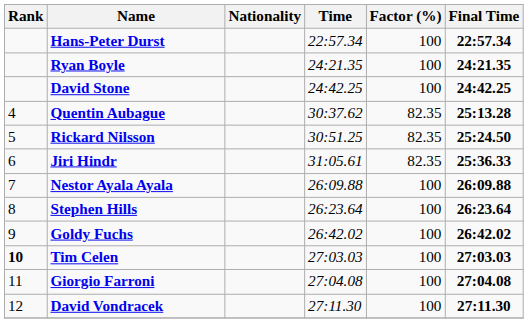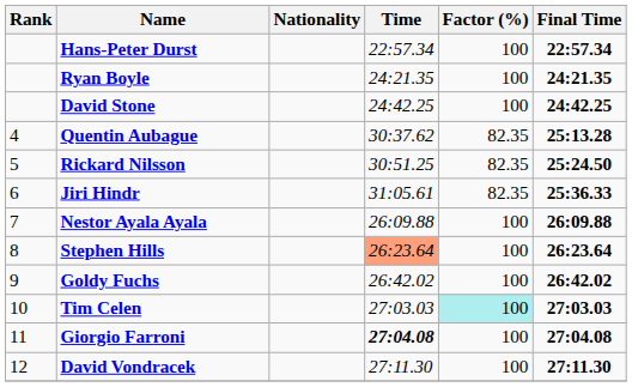Stephen Hills | Time: no background -> lightsalmon background
Tim Celen | Rank: bold -> normal
Tim Celen | Factor (%): no background -> paleturquoise background
Giorgio Farroni | Time: normal -> bold
